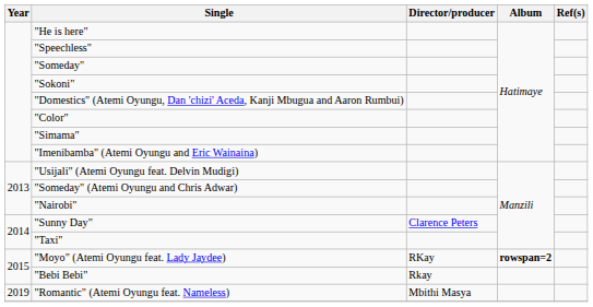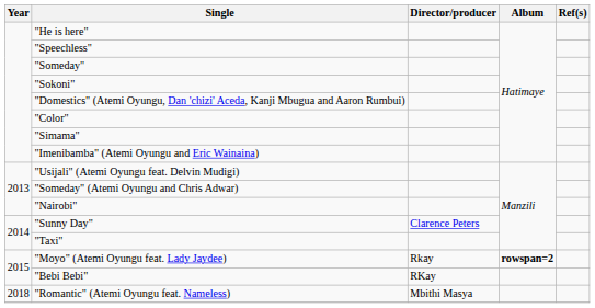"Moyo" (Atemi Oyungu feat. Lady Jaydee) | Director/producer: RKay -> Rkay
"Bebi Bebi" | Director/producer: Rkay -> RKay
"Romantic" (Atemi Oyungu feat. Nameless) | Year: 2019 -> 2018
